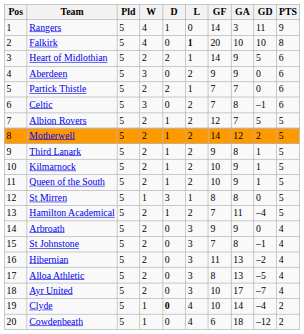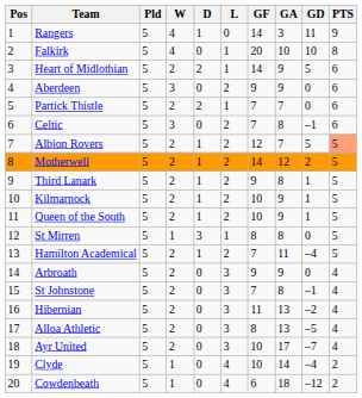Falkirk | L: bold -> normal
Albion Rovers | PTS: no background -> lightsalmon background
Clyde | D: bold -> normal
